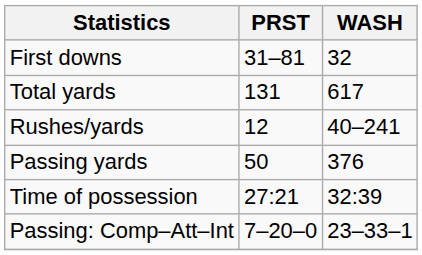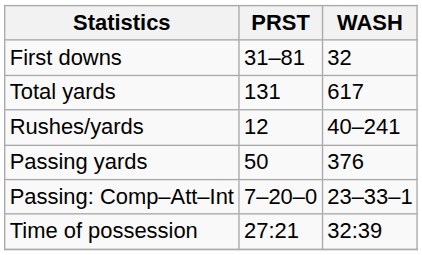rows swapped: Passing: Comp–Att–Int <-> Time of possession
